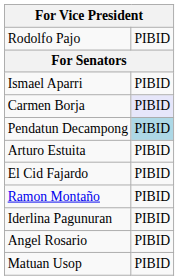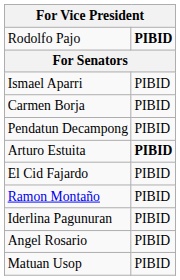Rodolfo Pajo | column 2: normal -> bold
Carmen Borja | column 2: lavender background -> no background
Pendatun Decampong | column 2: lightblue background -> no background
Arturo Estuita | column 2: normal -> bold
